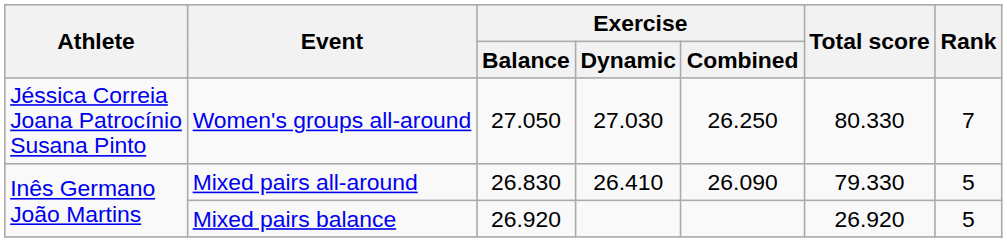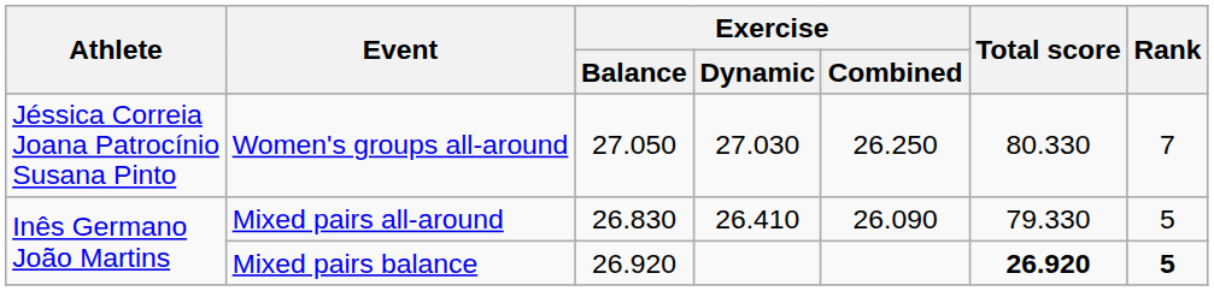Mixed pairs balance | Total score: normal -> bold
Mixed pairs balance | Rank: normal -> bold
